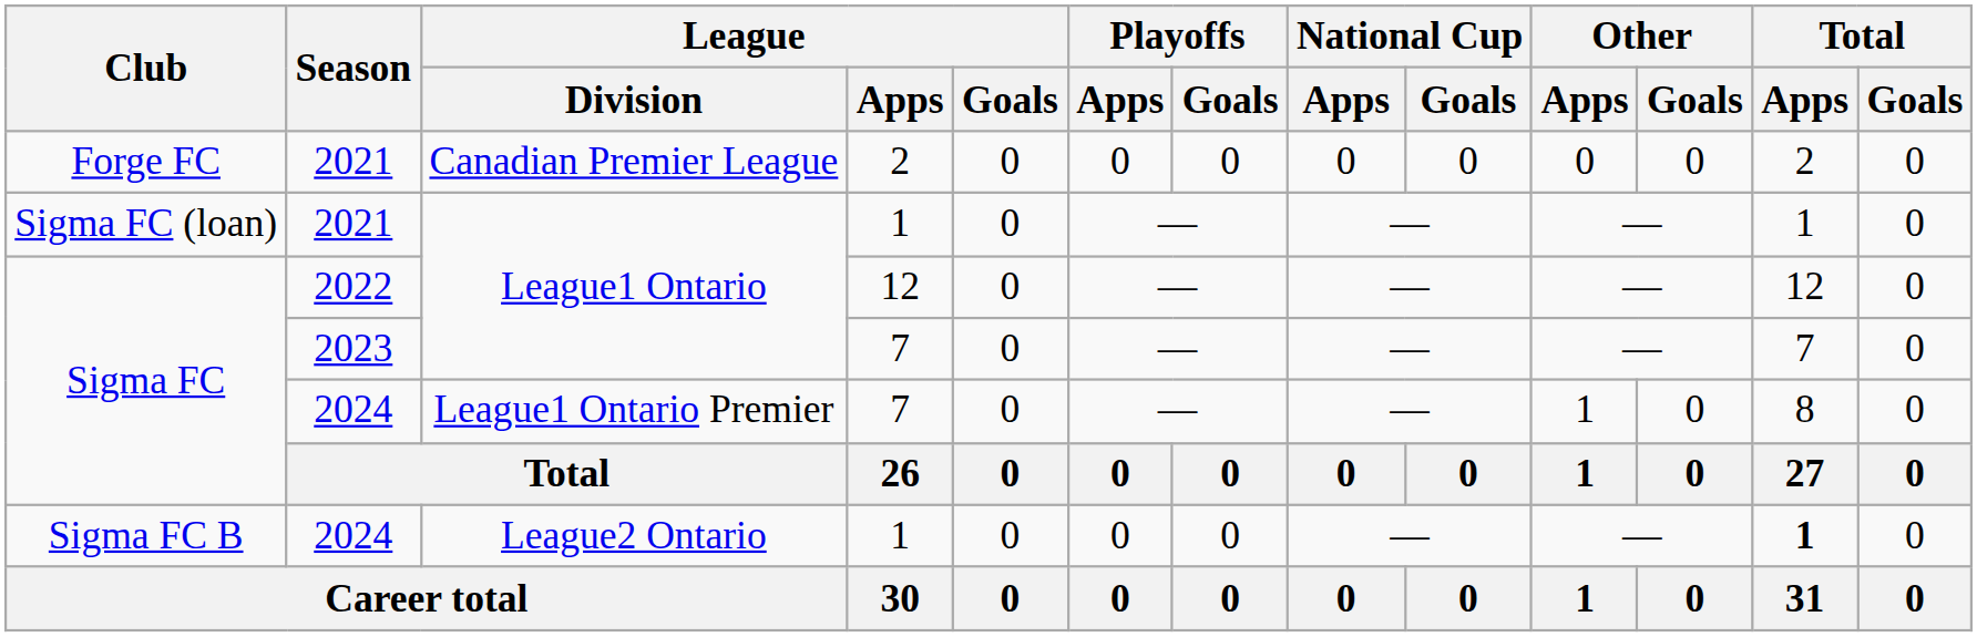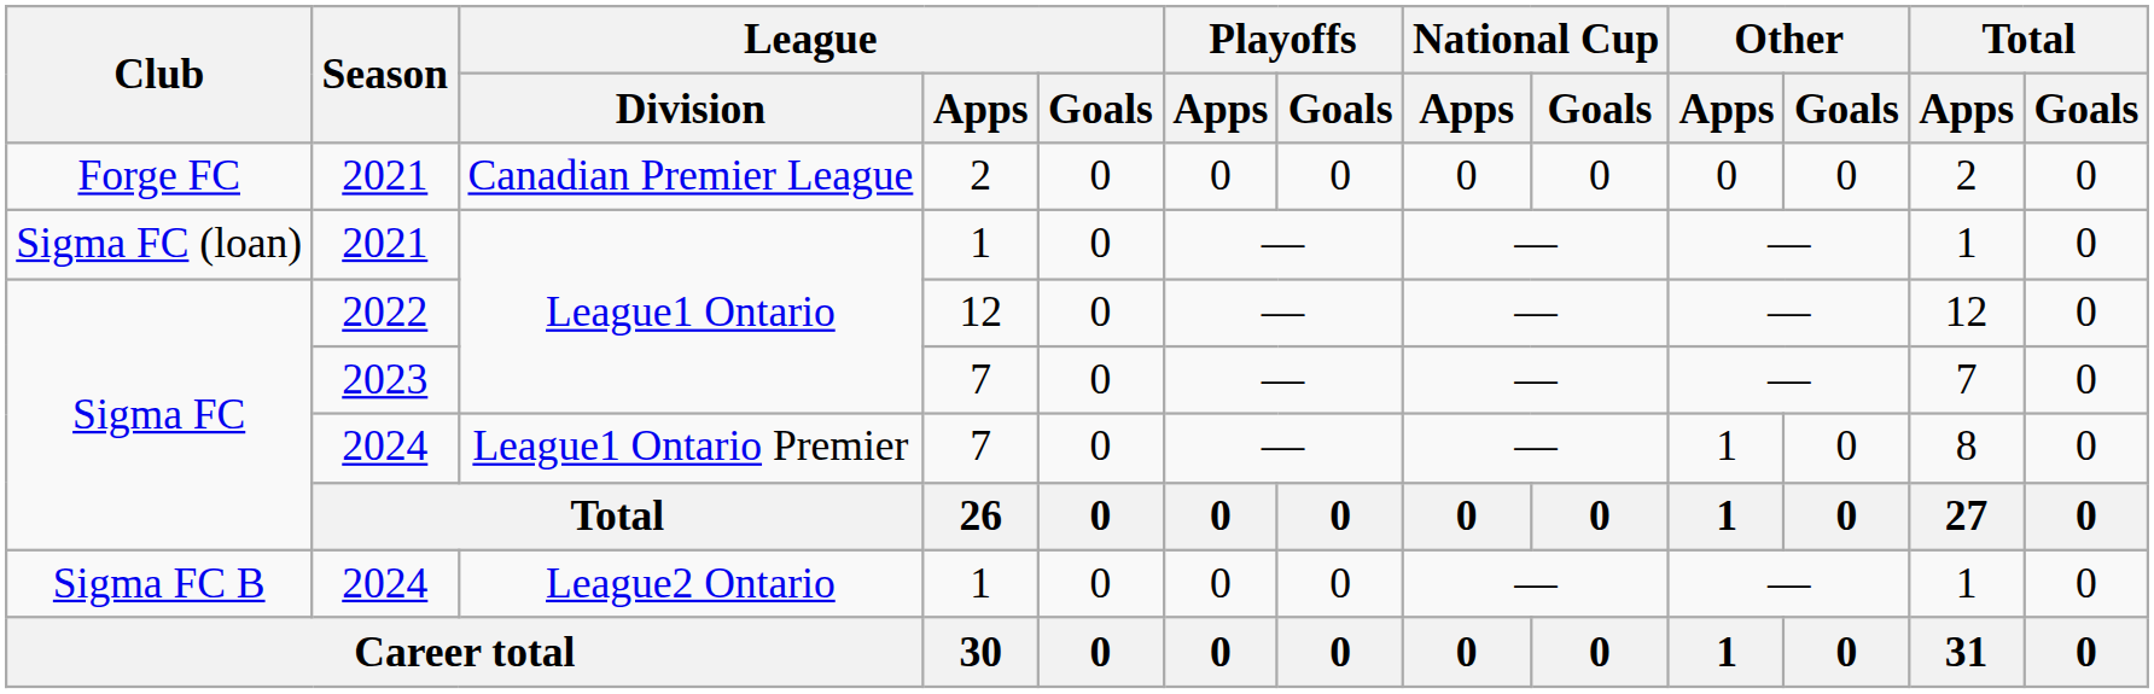Sigma FC B | Total / Apps: bold -> normal
